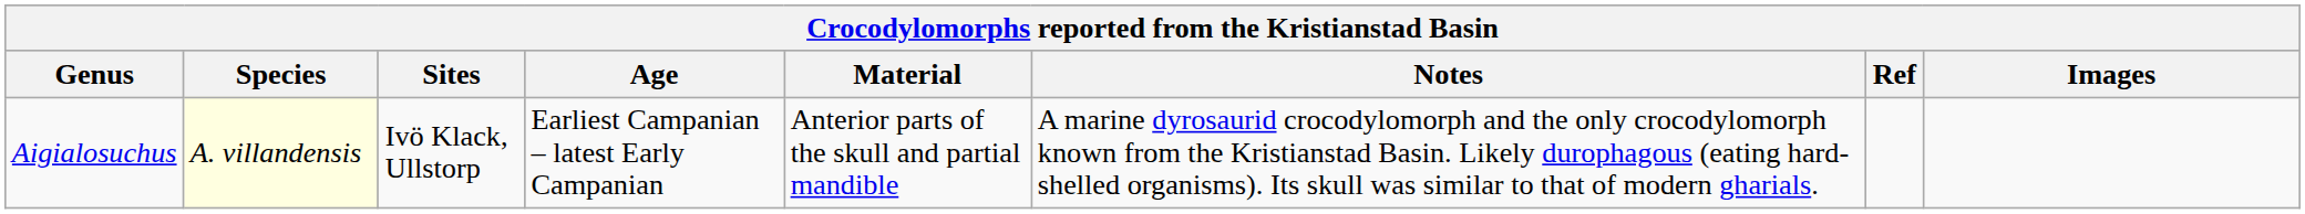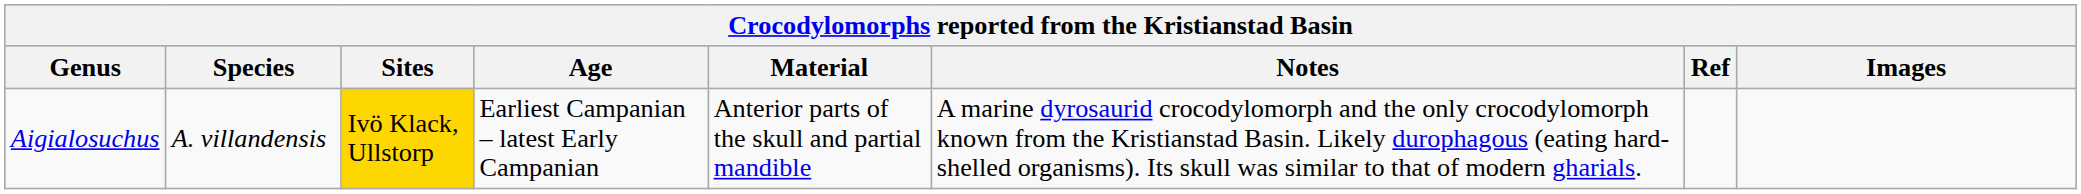Aigialosuchus | Species: lightyellow background -> no background
Aigialosuchus | Sites: no background -> gold background
